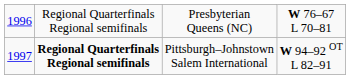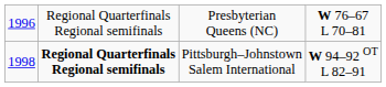row 2 | column 1: 1997 -> 1998
